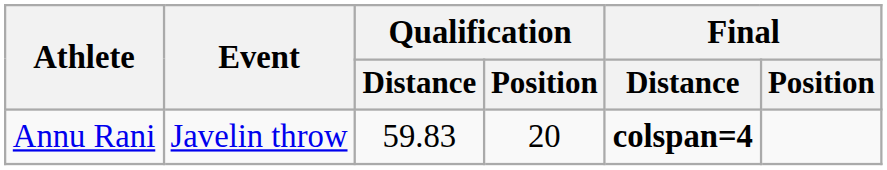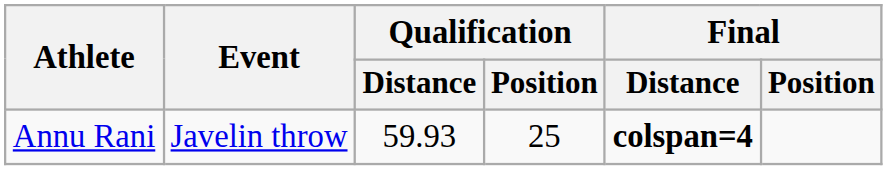Annu Rani | Qualification / Distance: 59.83 -> 59.93
Annu Rani | Qualification / Position: 20 -> 25
